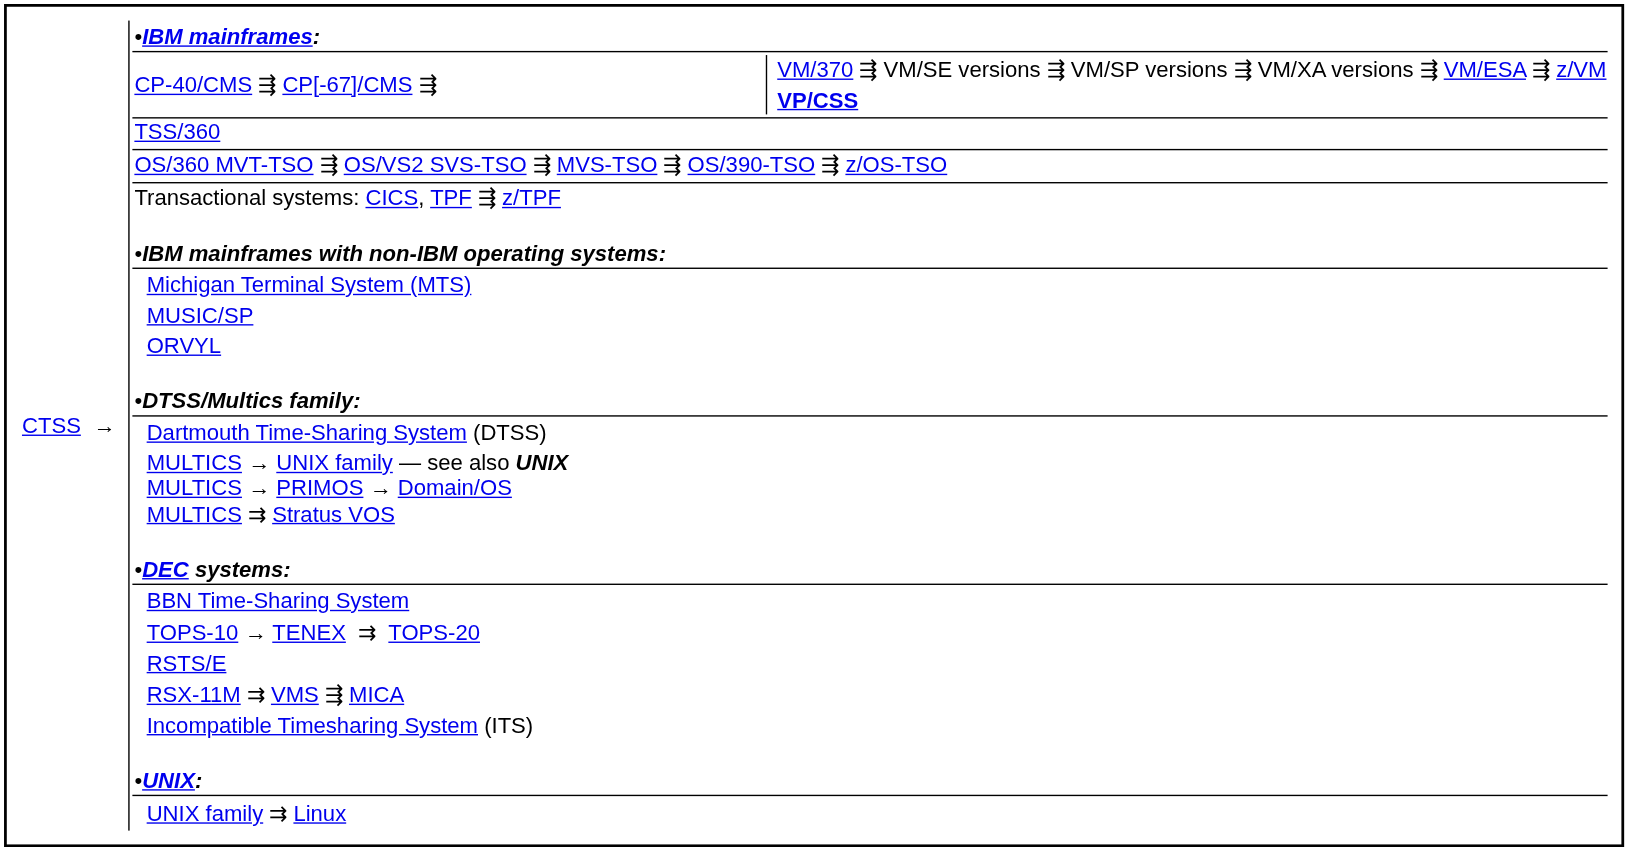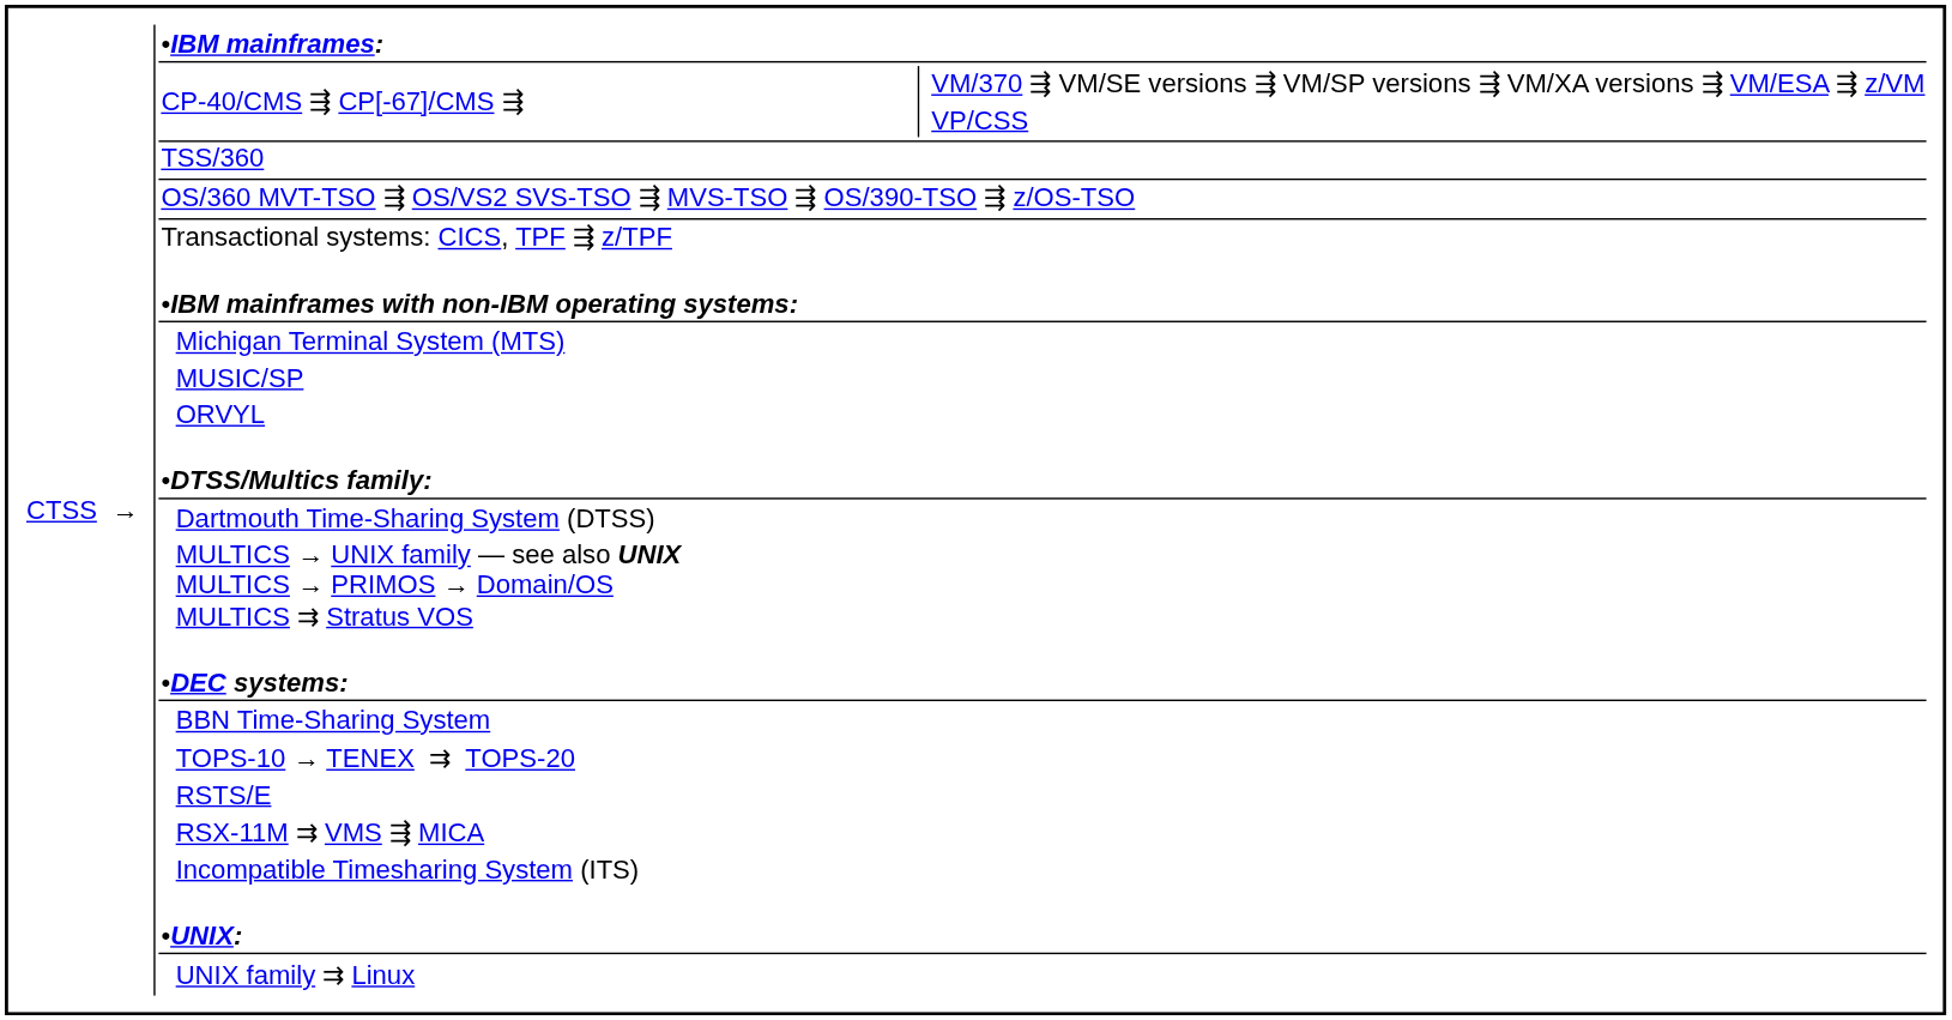VP/CSS | column 3: bold -> normal
